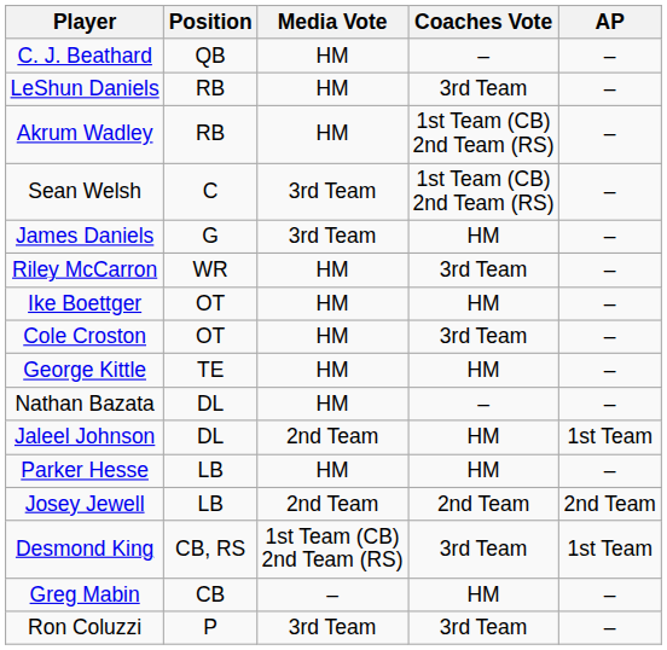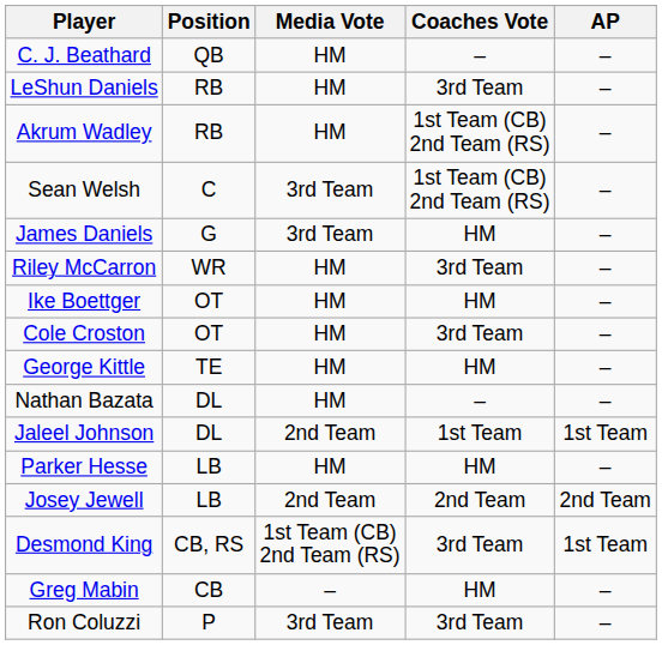Jaleel Johnson | Coaches Vote: HM -> 1st Team
